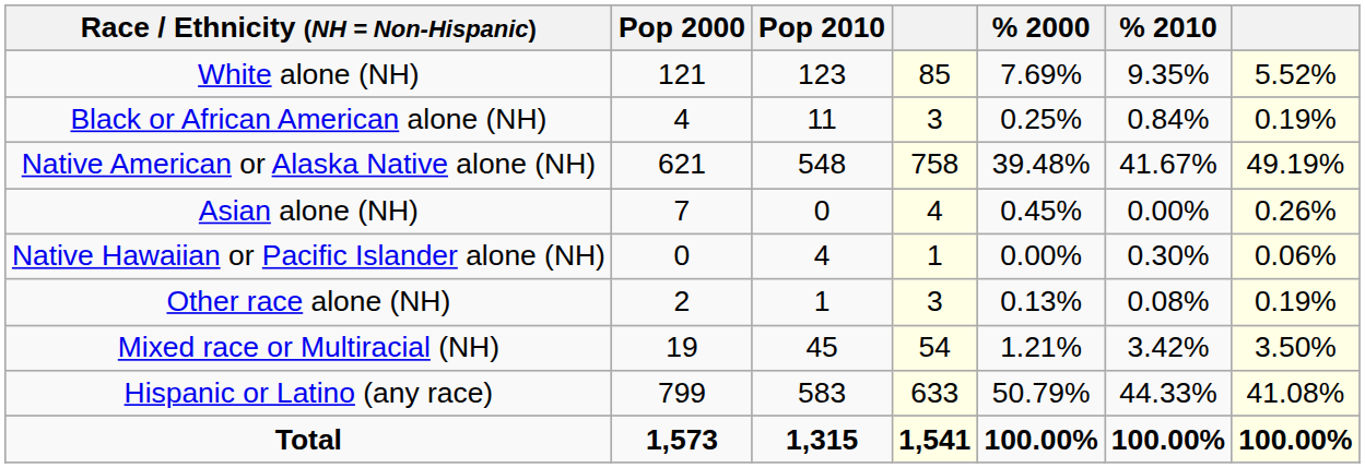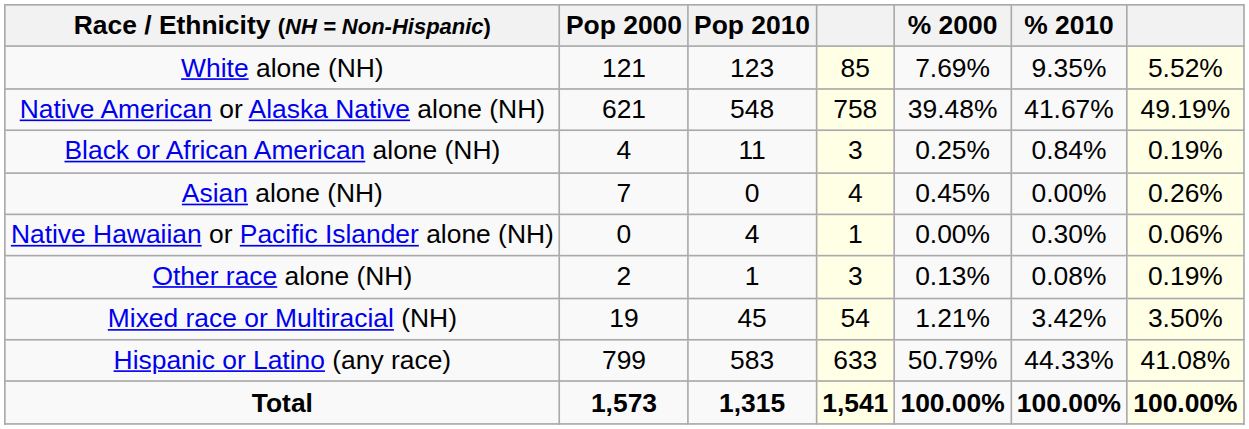rows swapped: Black or African American alone (NH) <-> Native American or Alaska Native alone (NH)
